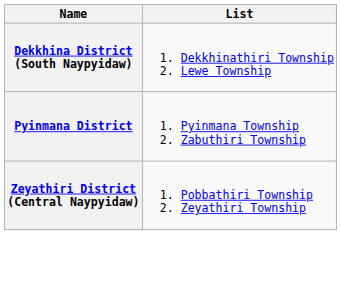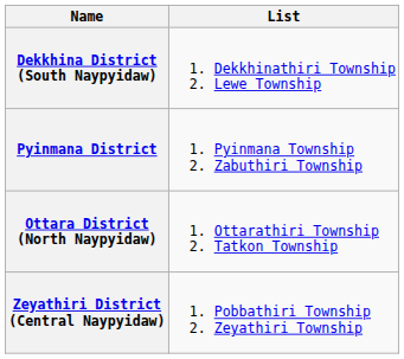+ row: Ottara District (North Naypyidaw) | Ottarathiri Township Tatkon Township
